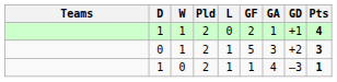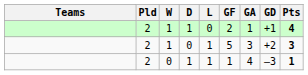columns swapped: Pld <-> D
